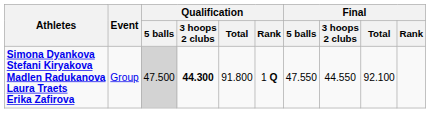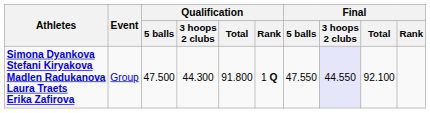row 3 | Qualification / 5 balls: lightgrey background -> no background
row 3 | Qualification / 3 hoops 2 clubs: bold -> normal
row 3 | Final / 3 hoops 2 clubs: no background -> lavender background
